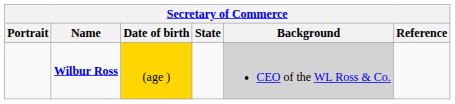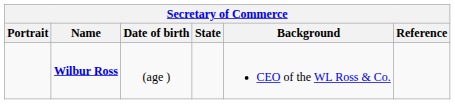Wilbur Ross | Date of birth: gold background -> no background
Wilbur Ross | Background: lightgrey background -> no background
